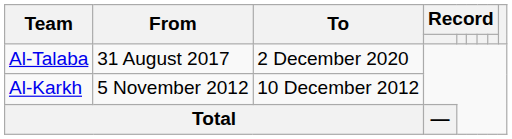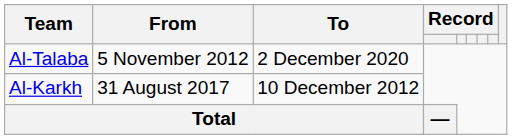Al-Talaba | From: 31 August 2017 -> 5 November 2012
Al-Karkh | From: 5 November 2012 -> 31 August 2017
